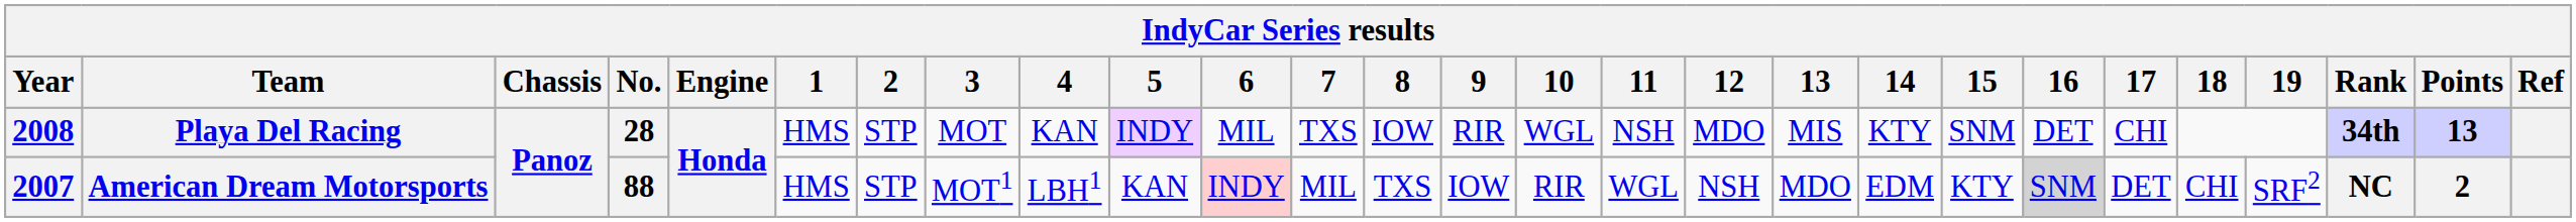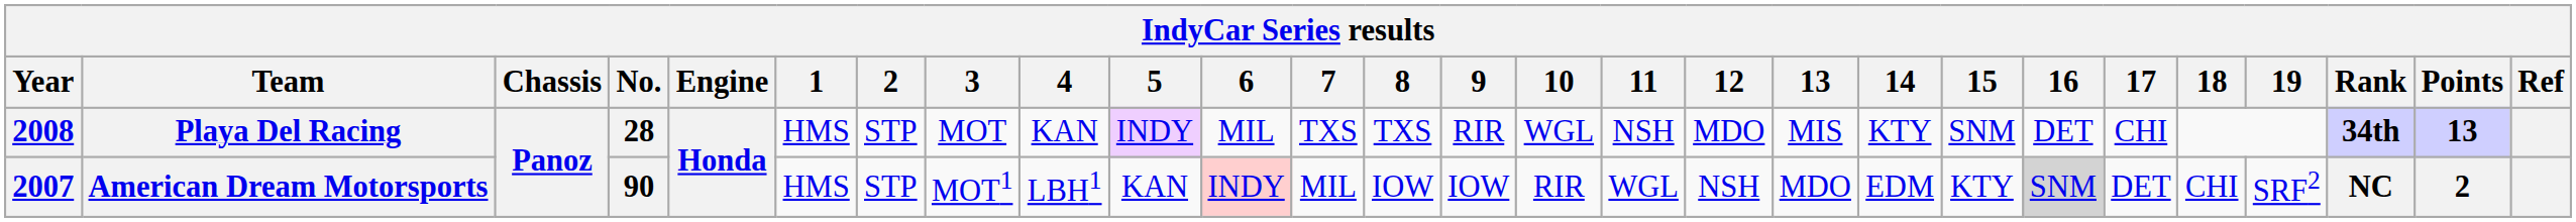Playa Del Racing | 8: IOW -> TXS
American Dream Motorsports | No.: 88 -> 90
American Dream Motorsports | 8: TXS -> IOW
